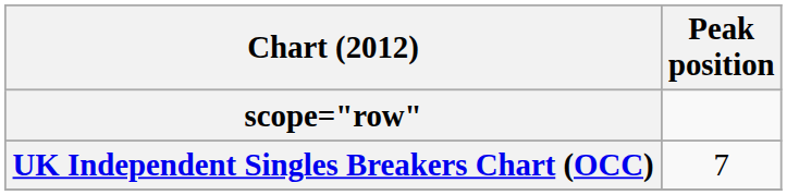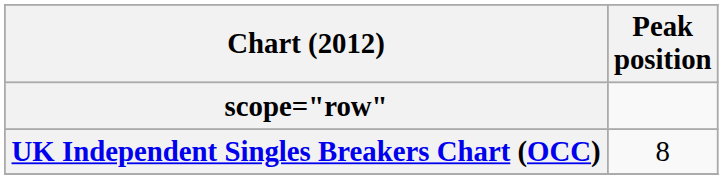UK Independent Singles Breakers Chart (OCC) | Peak position: 7 -> 8
